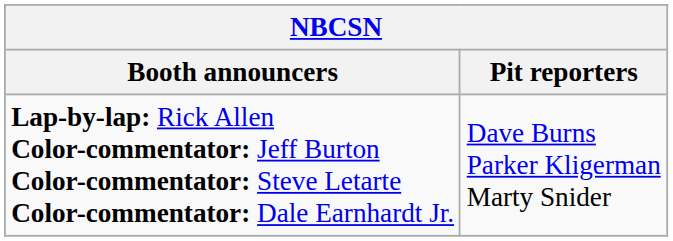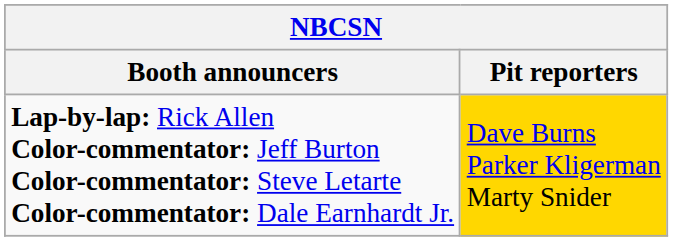row 3 | Pit reporters: no background -> gold background
